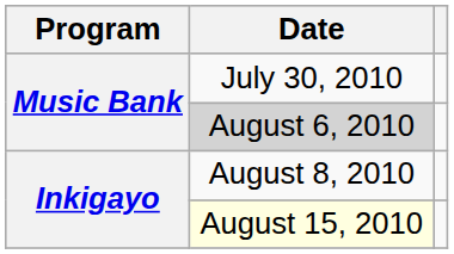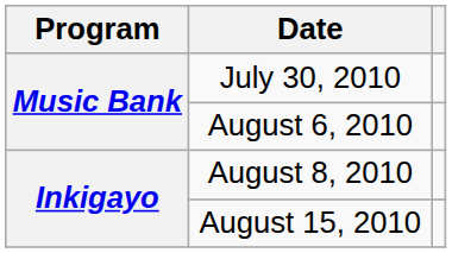August 6, 2010 | Date: lightgrey background -> no background
August 15, 2010 | Date: lightyellow background -> no background
